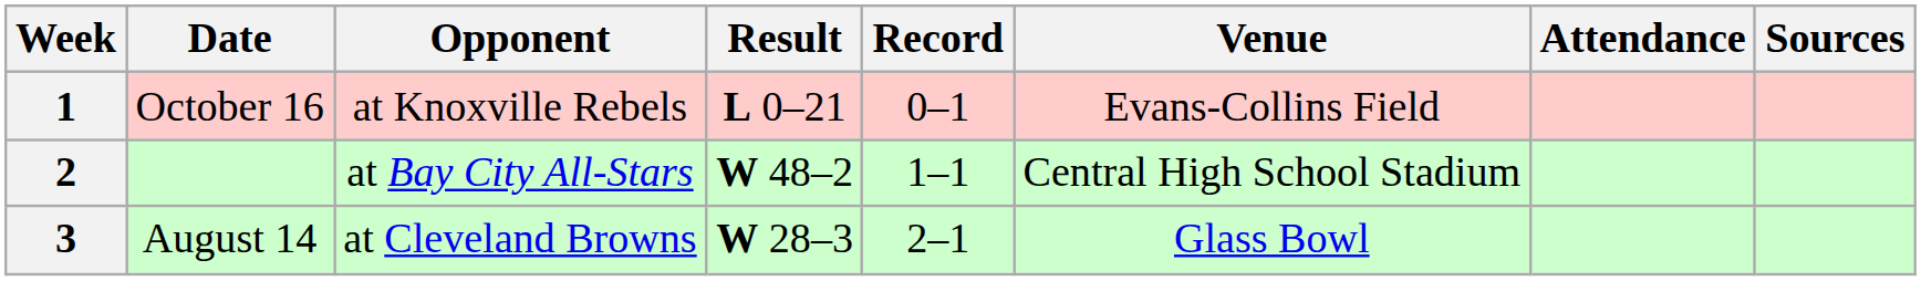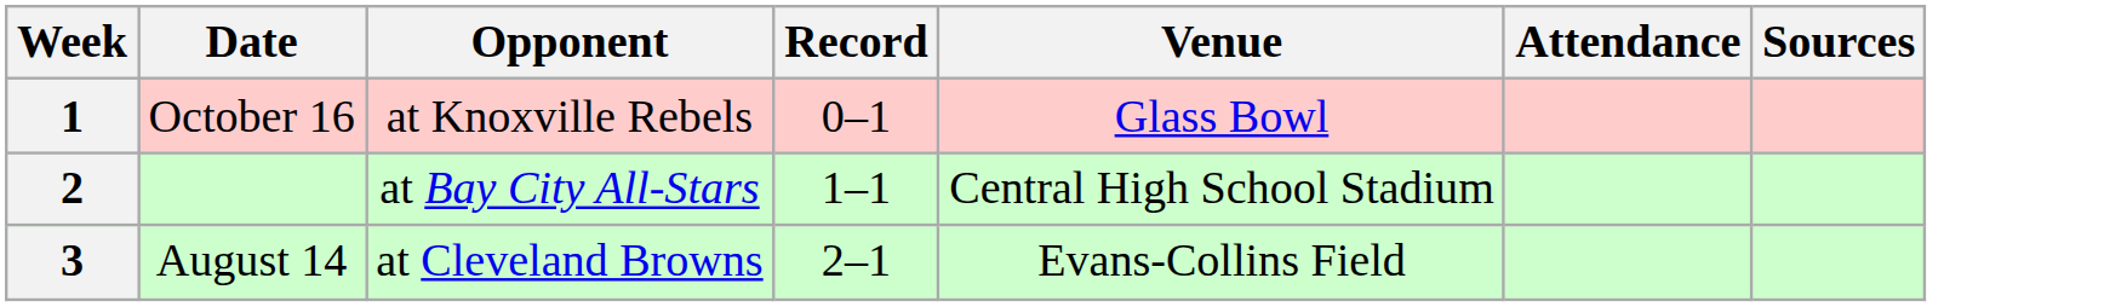- column: Result | L 0–21 | W 48–2 | W 28–3
1 | Venue: Evans-Collins Field -> Glass Bowl
3 | Venue: Glass Bowl -> Evans-Collins Field
